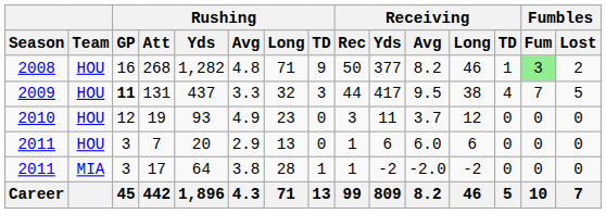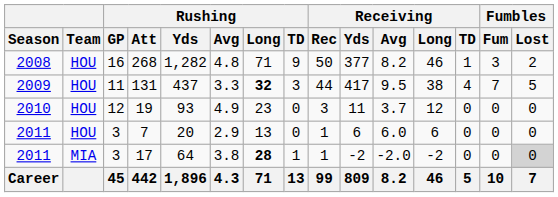268 | Fumbles / Fum: lightgreen background -> no background
131 | Rushing / GP: bold -> normal
131 | Rushing / Long: normal -> bold
17 | Rushing / Long: normal -> bold
17 | Fumbles / Lost: no background -> lightgrey background
